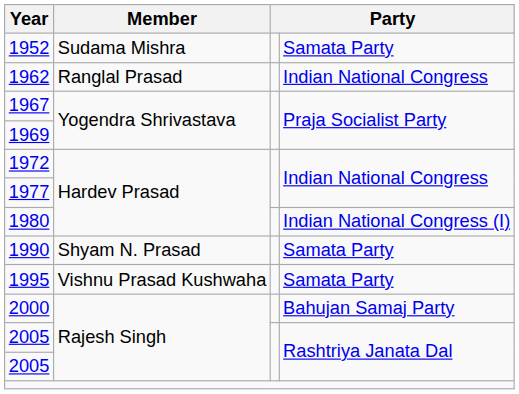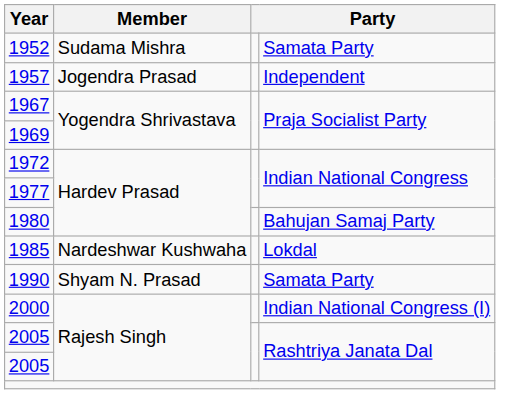+ row: 1957 | Jogendra Prasad | Independent
- row: 1962 | Ranglal Prasad | Indian National Congress
1980 | column 4: Indian National Congress (I) -> Bahujan Samaj Party
+ row: 1985 | Nardeshwar Kushwaha | Lokdal
- row: 1995 | Vishnu Prasad Kushwaha | Samata Party
2000 | column 4: Bahujan Samaj Party -> Indian National Congress (I)
